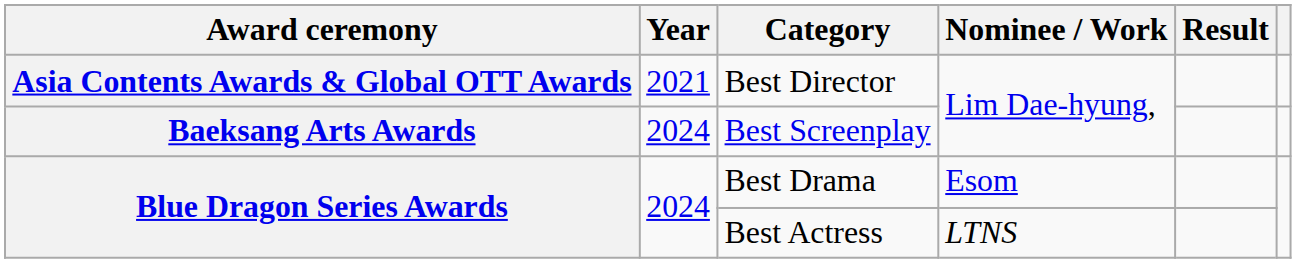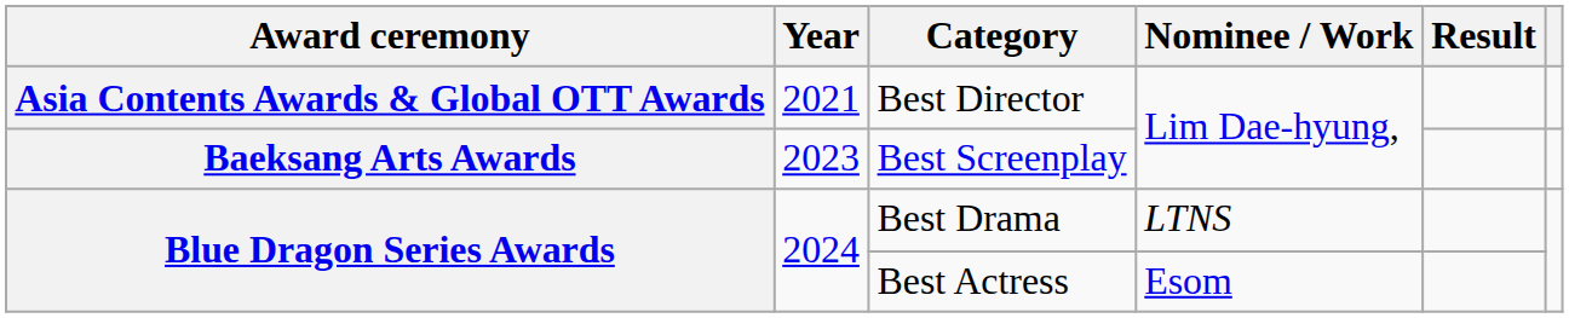Best Screenplay | Year: 2024 -> 2023
Best Drama | Nominee / Work: Esom -> LTNS
Best Actress | Nominee / Work: LTNS -> Esom
